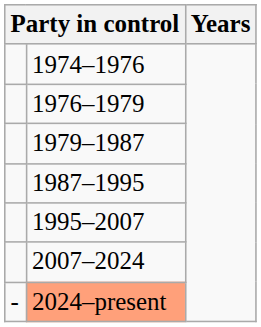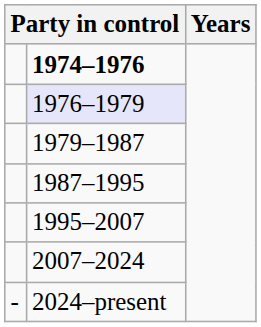1974–1976 | column 2: normal -> bold
1976–1979 | column 2: no background -> lavender background
2024–present | column 2: lightsalmon background -> no background
